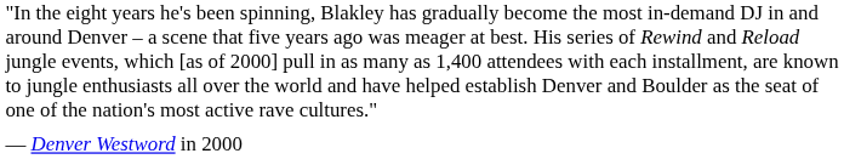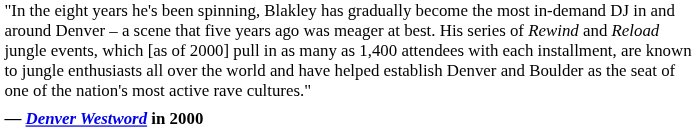row 2 | column 1: normal -> bold
